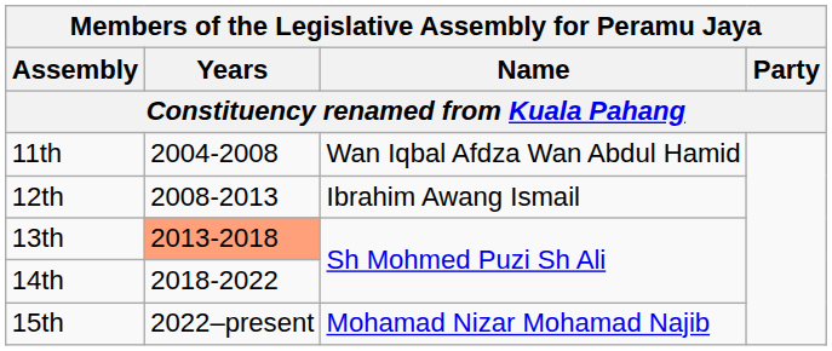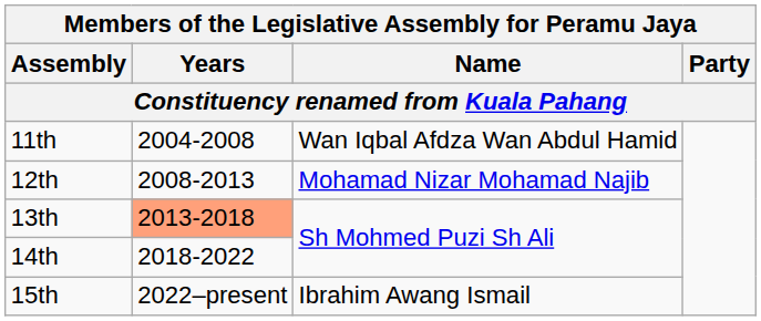12th | Name: Ibrahim Awang Ismail -> Mohamad Nizar Mohamad Najib
15th | Name: Mohamad Nizar Mohamad Najib -> Ibrahim Awang Ismail
